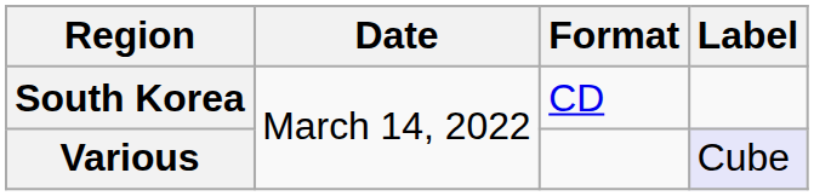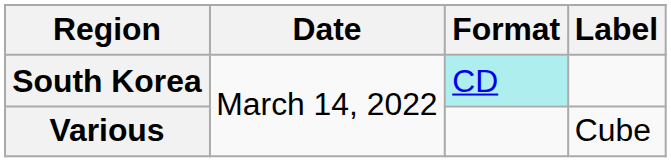South Korea | Format: no background -> paleturquoise background
Various | Label: lavender background -> no background
